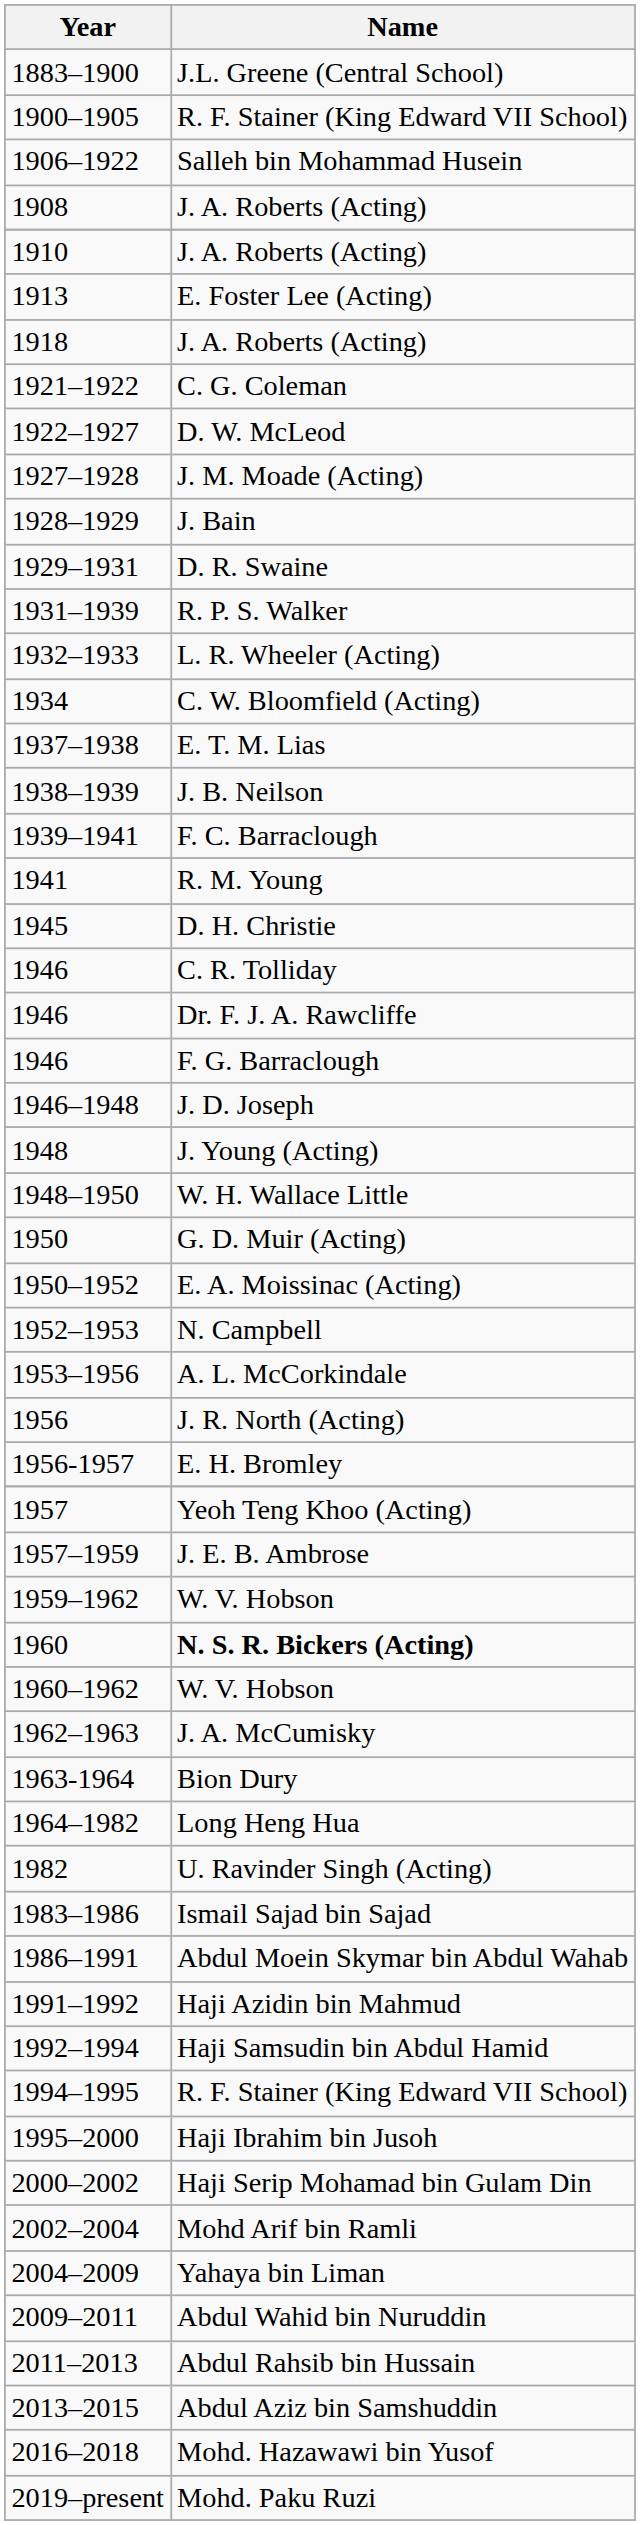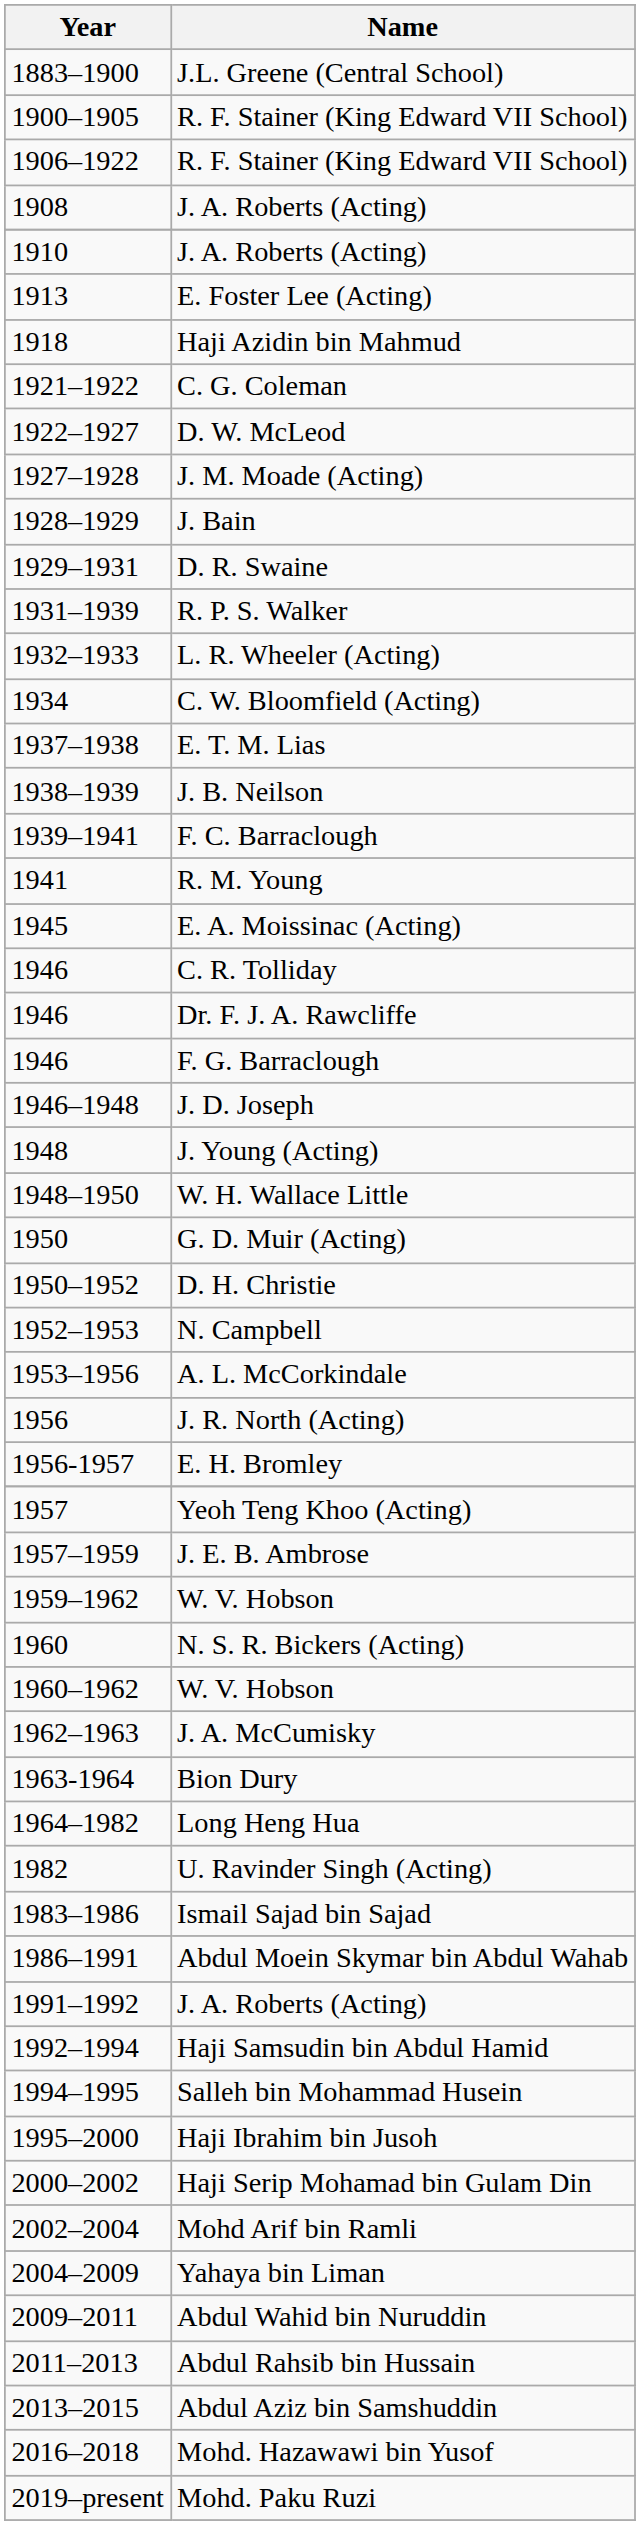row 4 | Name: Salleh bin Mohammad Husein -> R. F. Stainer (King Edward VII School)
row 8 | Name: J. A. Roberts (Acting) -> Haji Azidin bin Mahmud
row 21 | Name: D. H. Christie -> E. A. Moissinac (Acting)
row 29 | Name: E. A. Moissinac (Acting) -> D. H. Christie
row 37 | Name: bold -> normal
row 45 | Name: Haji Azidin bin Mahmud -> J. A. Roberts (Acting)
row 47 | Name: R. F. Stainer (King Edward VII School) -> Salleh bin Mohammad Husein
